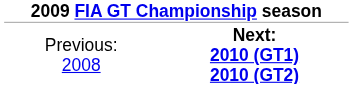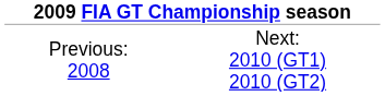Previous: 2008 | column 2: bold -> normal
